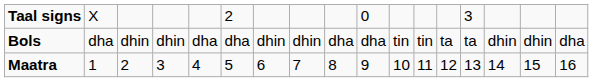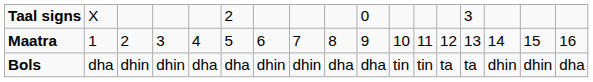rows swapped: Maatra <-> Bols
